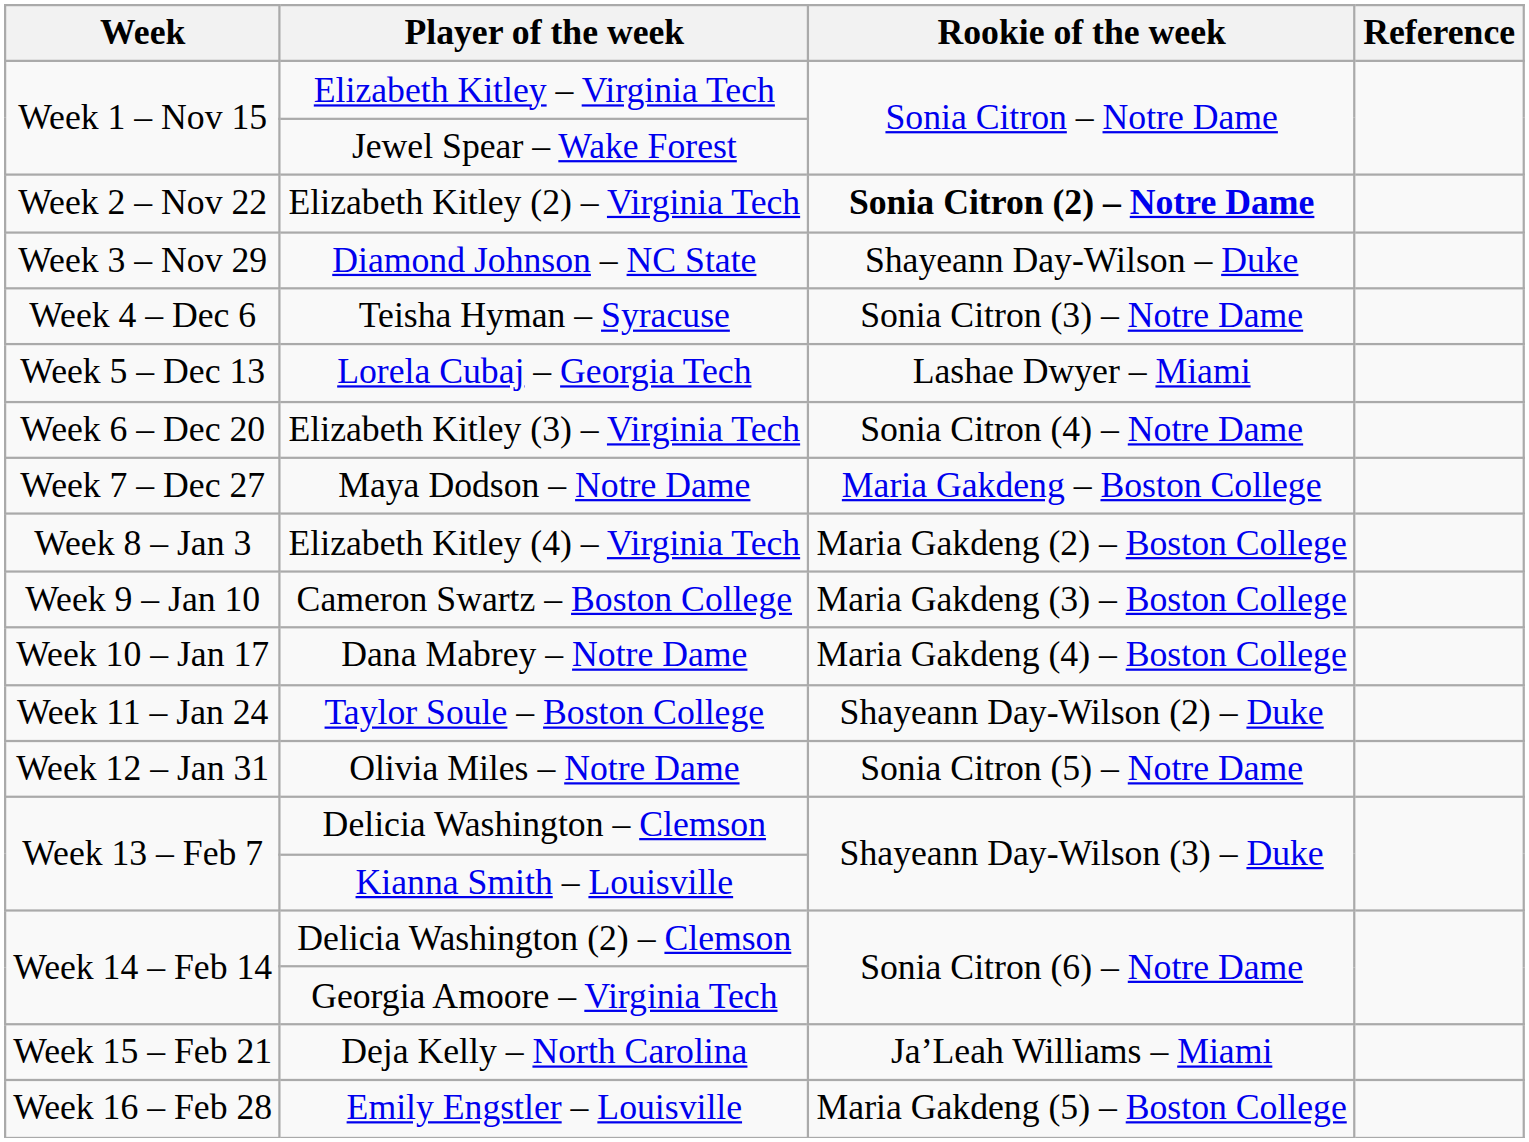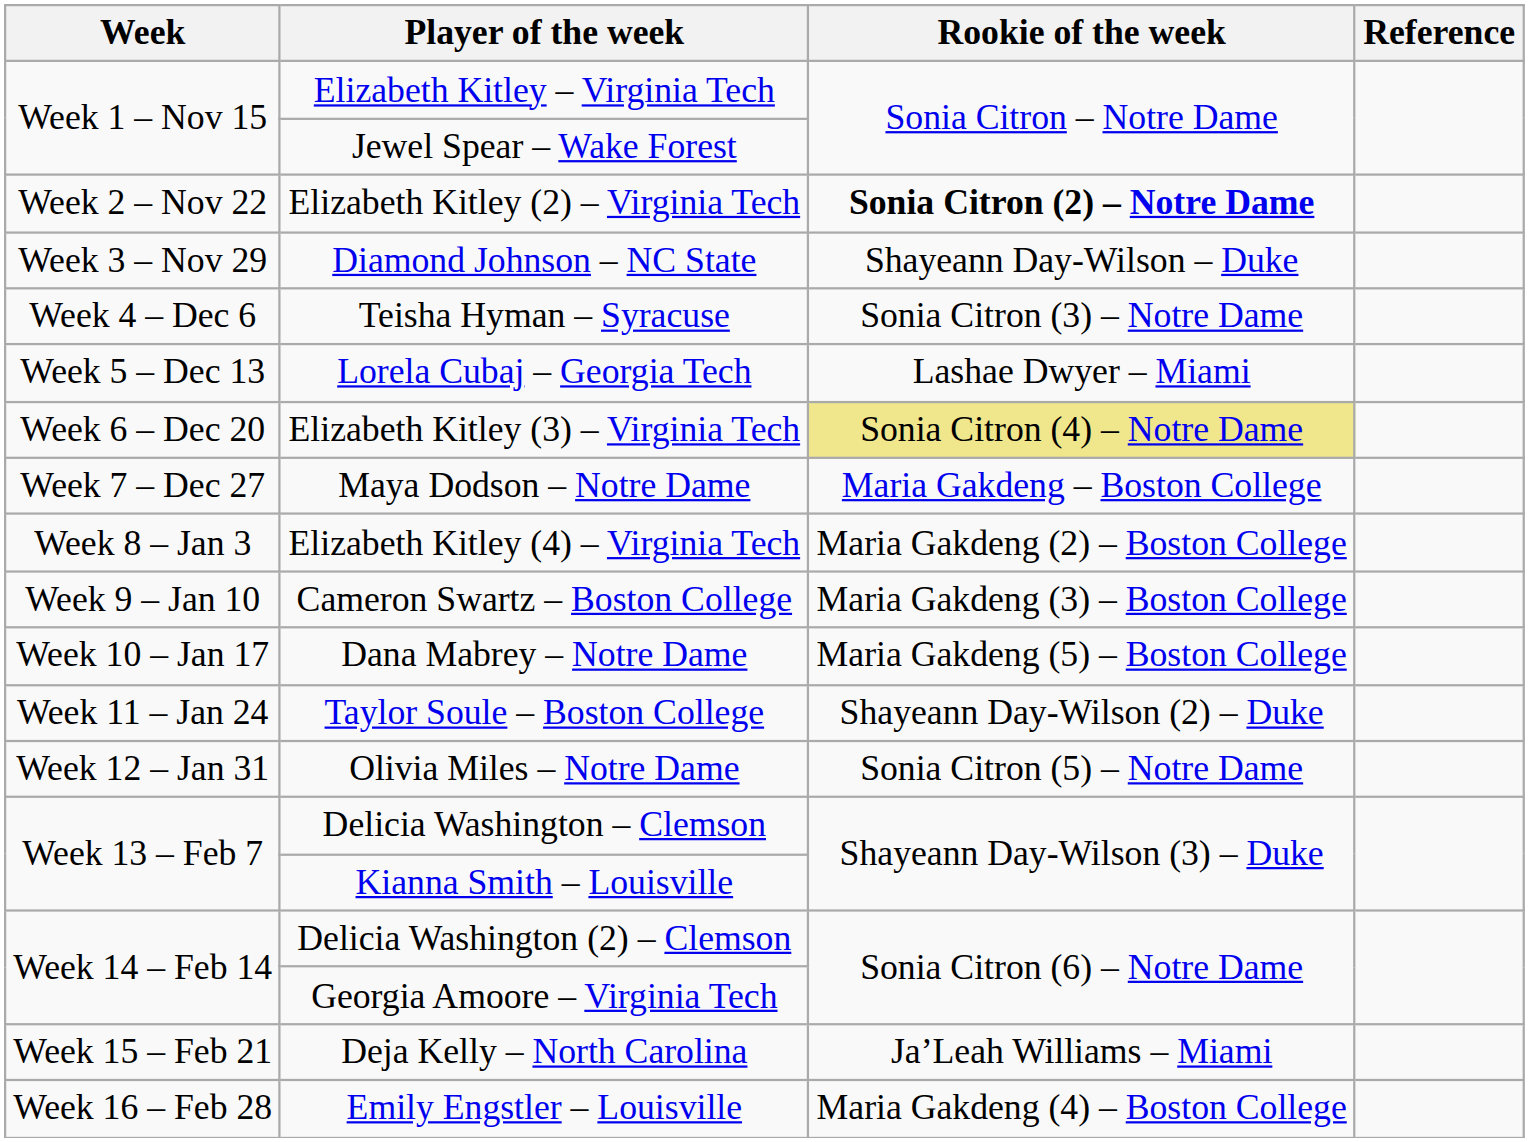Elizabeth Kitley (3) – Virginia Tech | Rookie of the week: no background -> khaki background
Dana Mabrey – Notre Dame | Rookie of the week: Maria Gakdeng (4) – Boston College -> Maria Gakdeng (5) – Boston College
Emily Engstler – Louisville | Rookie of the week: Maria Gakdeng (5) – Boston College -> Maria Gakdeng (4) – Boston College
